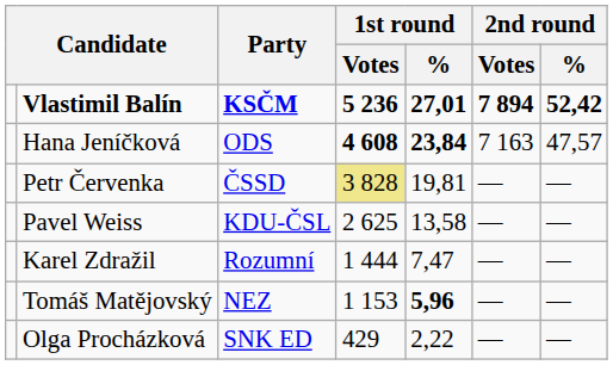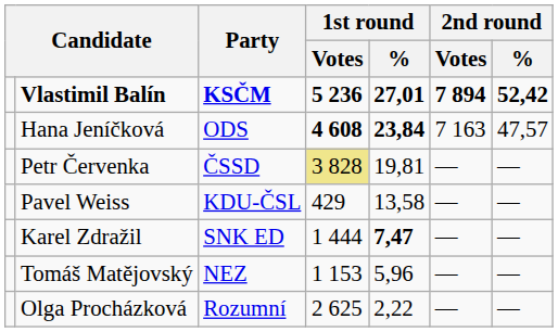Pavel Weiss | 1st round / Votes: 2 625 -> 429
Karel Zdražil | Party: Rozumní -> SNK ED
Karel Zdražil | 1st round / %: normal -> bold
Tomáš Matějovský | 1st round / %: bold -> normal
Olga Procházková | Party: SNK ED -> Rozumní
Olga Procházková | 1st round / Votes: 429 -> 2 625
